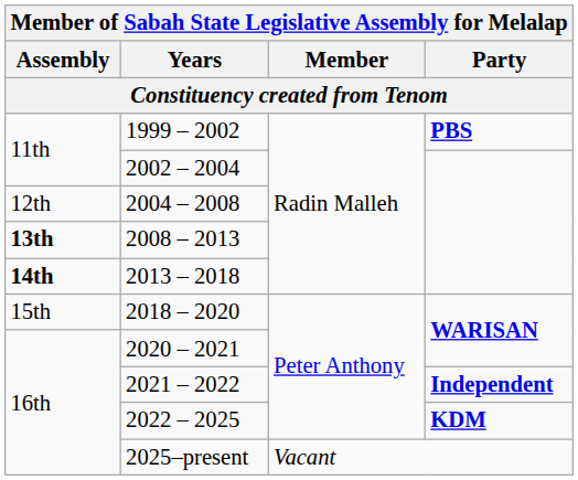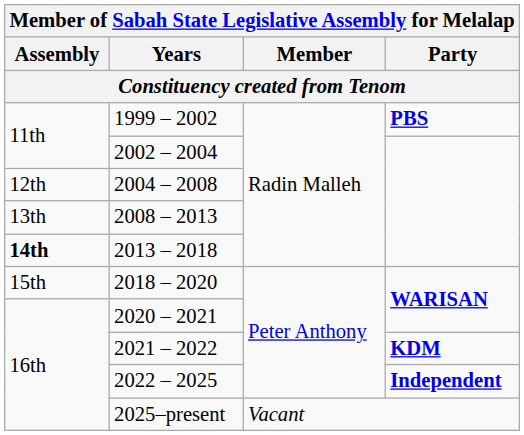2008 – 2013 | Assembly: bold -> normal
2021 – 2022 | Party: Independent -> KDM
2022 – 2025 | Party: KDM -> Independent
